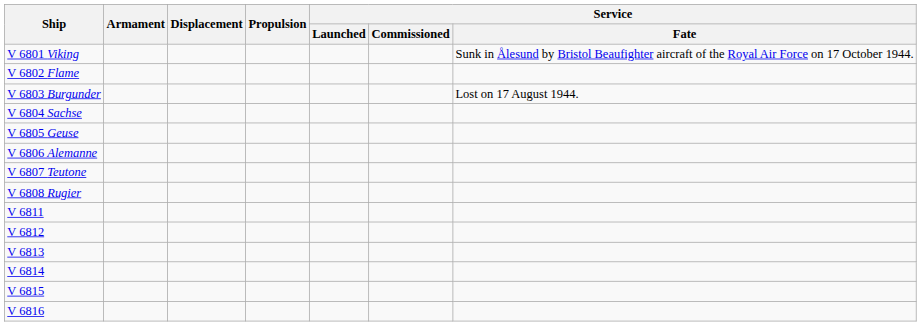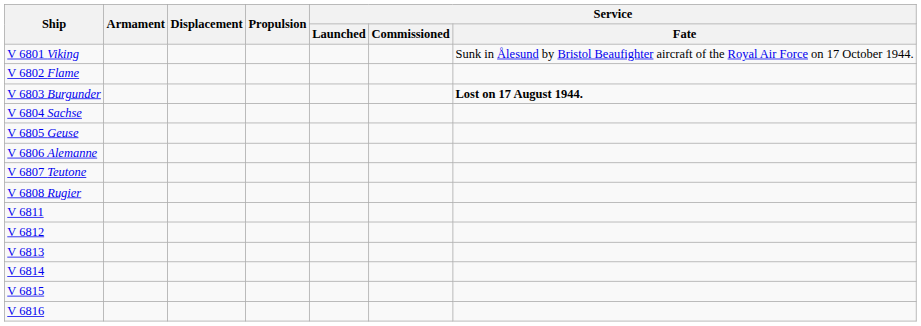V 6803 Burgunder | Service / Fate: normal -> bold
